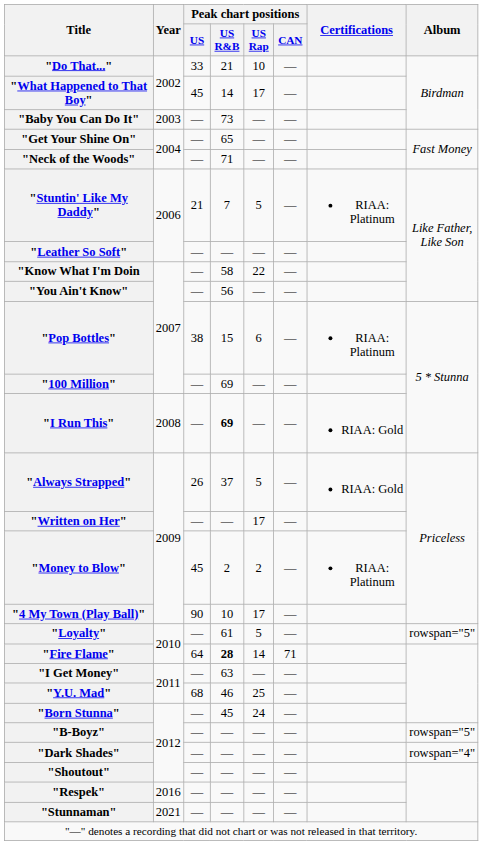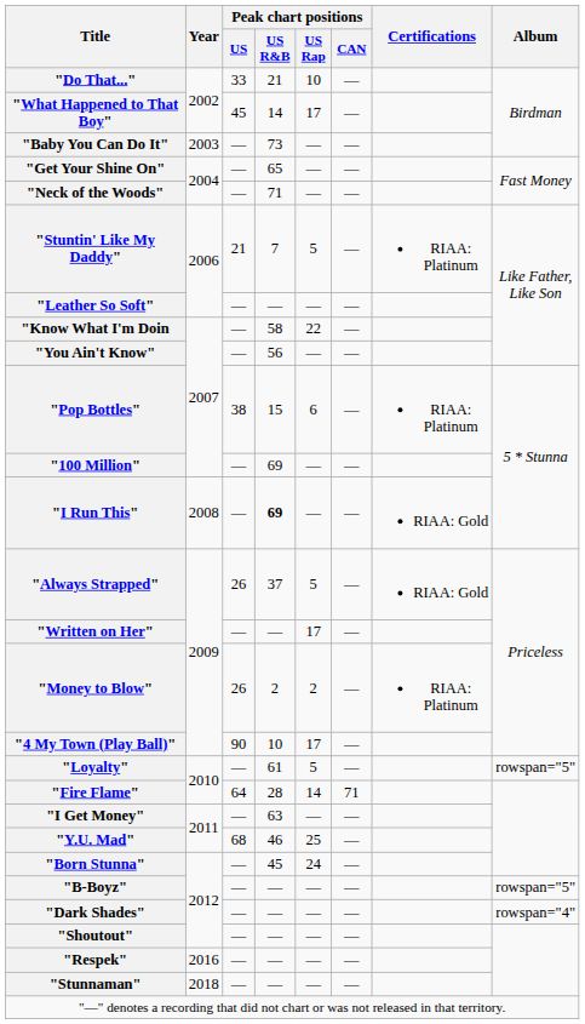"Money to Blow" | Peak chart positions / US: 45 -> 26
"Fire Flame" | Peak chart positions / US R&B: bold -> normal
"Stunnaman" | Year: 2021 -> 2018
